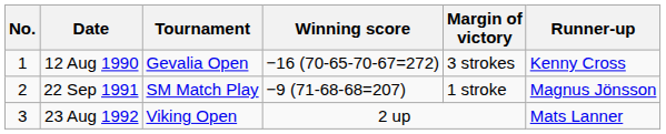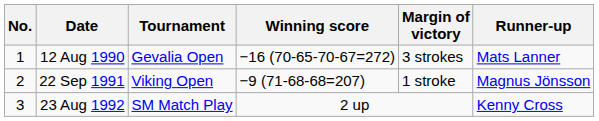12 Aug 1990 | Runner-up: Kenny Cross -> Mats Lanner
22 Sep 1991 | Tournament: SM Match Play -> Viking Open
23 Aug 1992 | Tournament: Viking Open -> SM Match Play
23 Aug 1992 | Runner-up: Mats Lanner -> Kenny Cross
